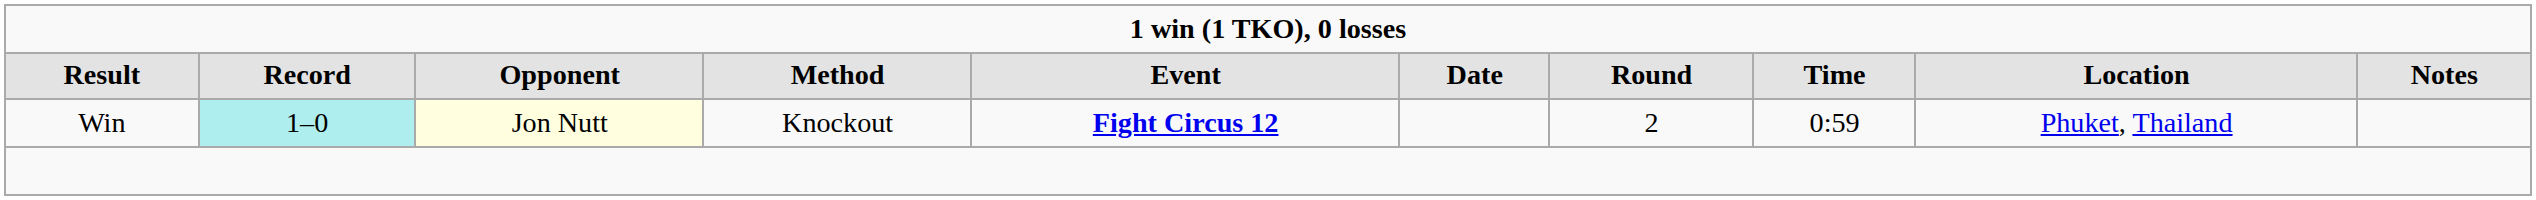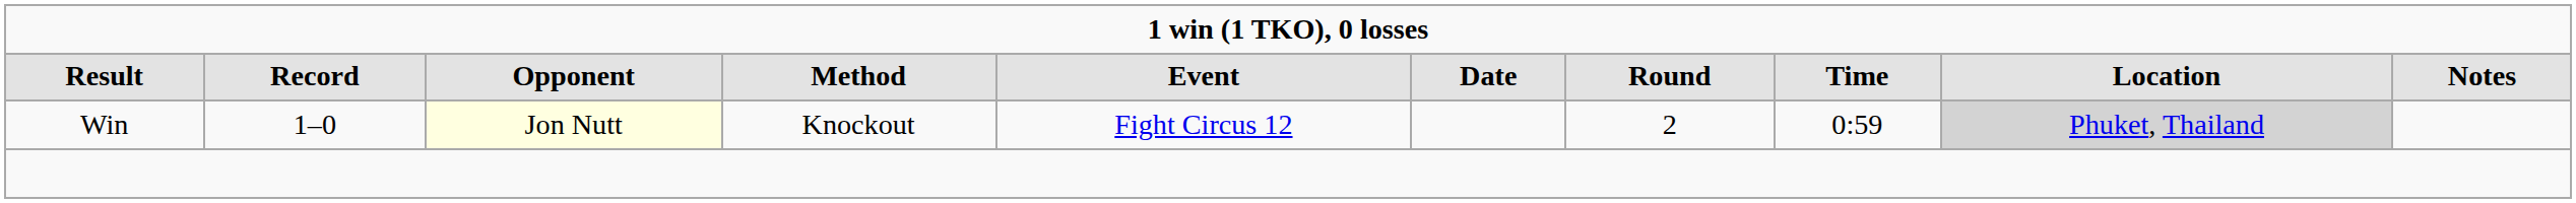Win | Record: paleturquoise background -> no background
Win | Event: bold -> normal
Win | Location: no background -> lightgrey background
